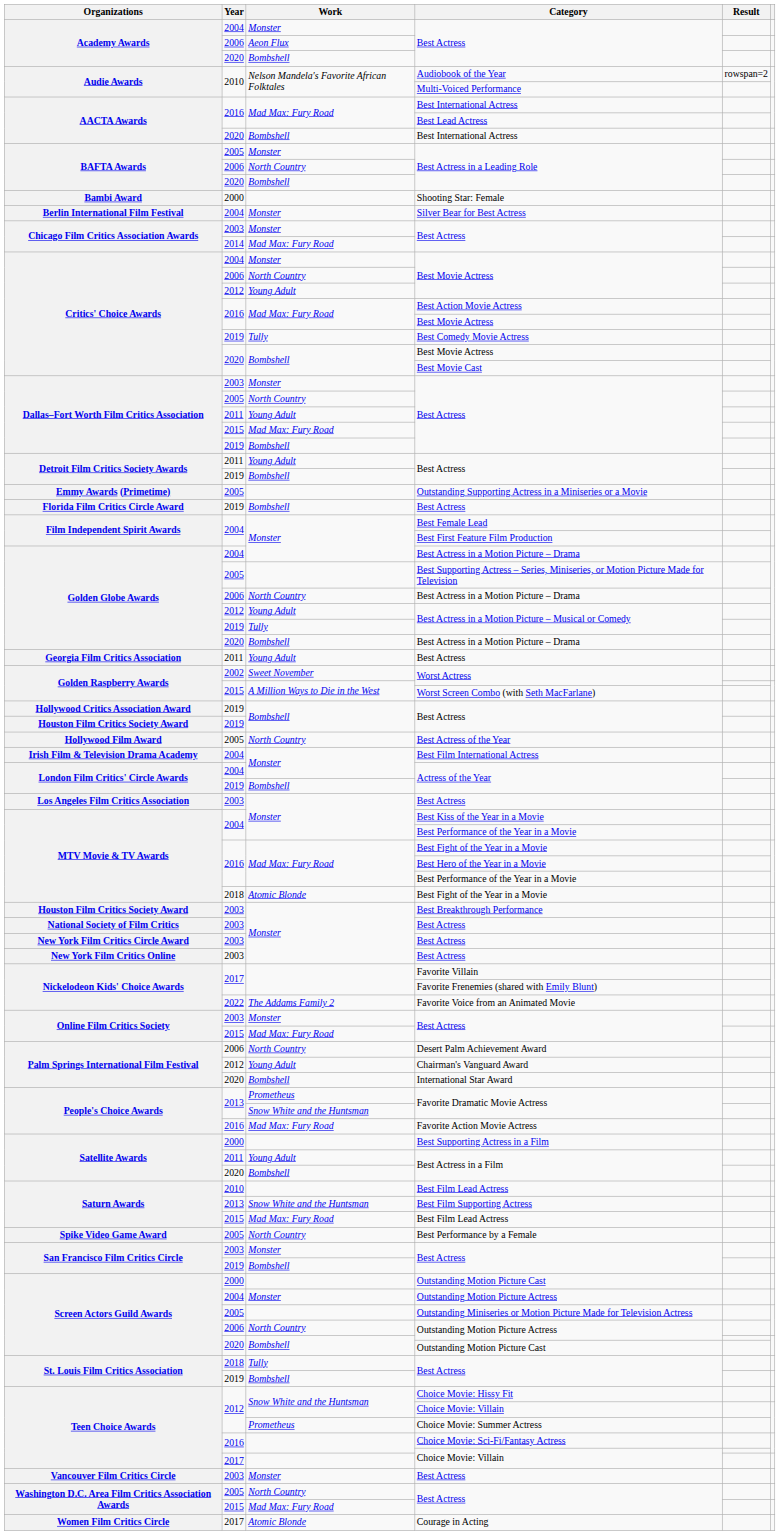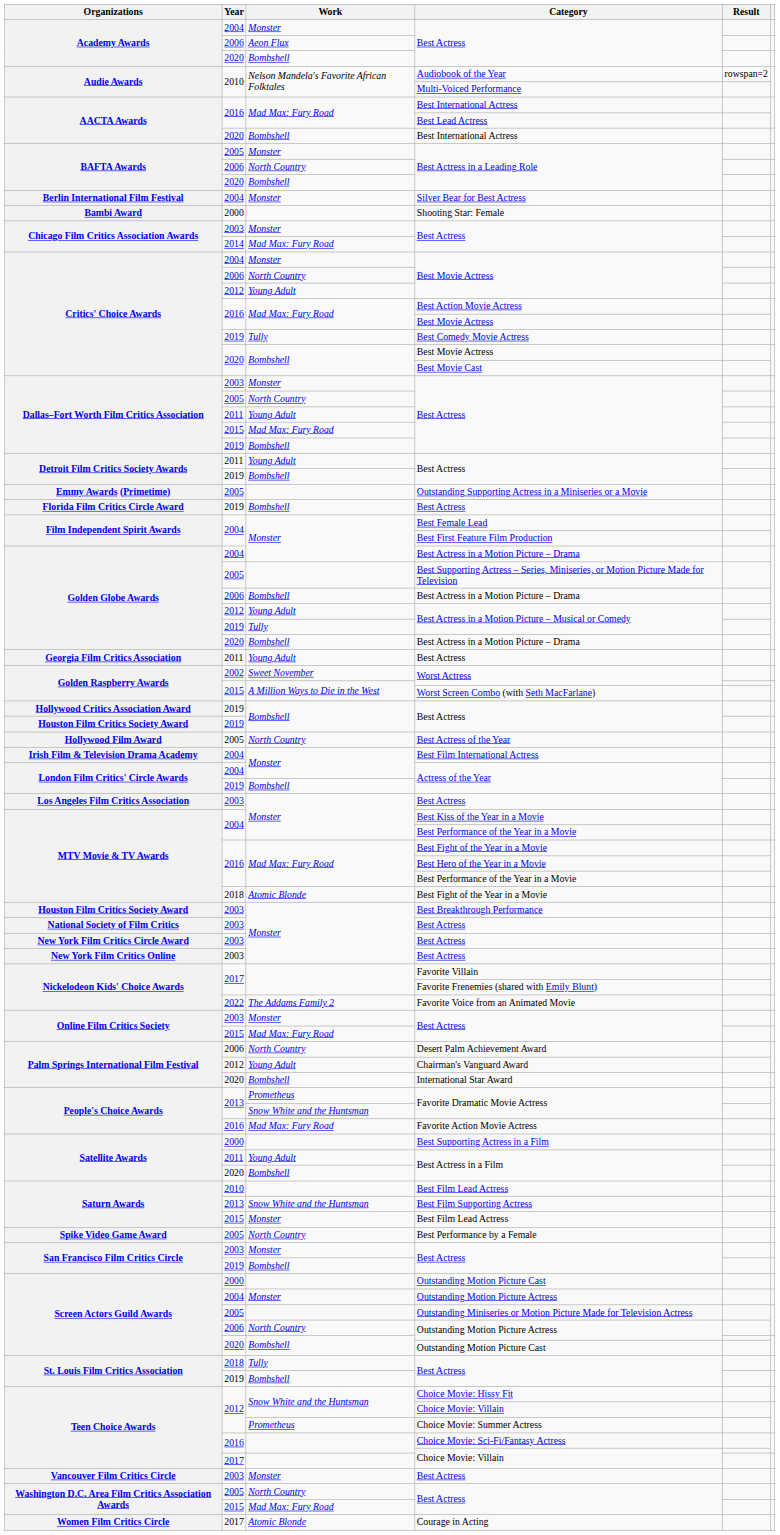rows swapped: Silver Bear for Best Actress <-> Shooting Star: Female
2006 / Best Actress in a Motion Picture – Drama | Work: North Country -> Bombshell
2015 / Best Film Lead Actress | Work: Mad Max: Fury Road -> Monster
